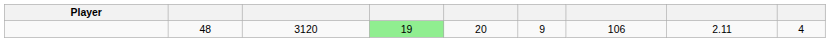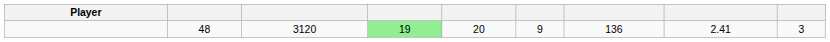row 2 | column 7: 106 -> 136
row 2 | column 8: 2.11 -> 2.41
row 2 | column 9: 4 -> 3
